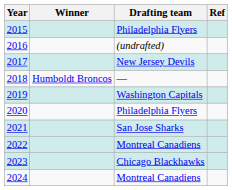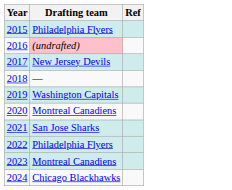- column: Winner | Humboldt Broncos
2016 | Drafting team: no background -> pink background
2020 | Drafting team: Philadelphia Flyers -> Montreal Canadiens
2022 | Drafting team: Montreal Canadiens -> Philadelphia Flyers
2023 | Drafting team: Chicago Blackhawks -> Montreal Canadiens
2024 | Drafting team: Montreal Canadiens -> Chicago Blackhawks
